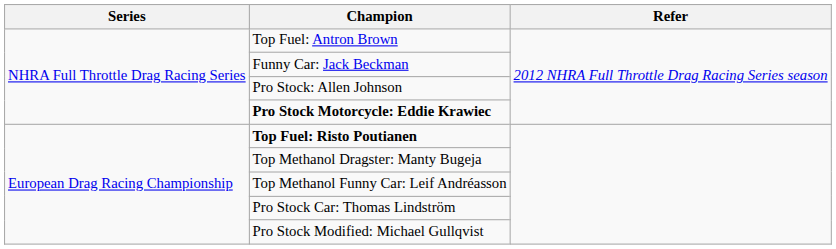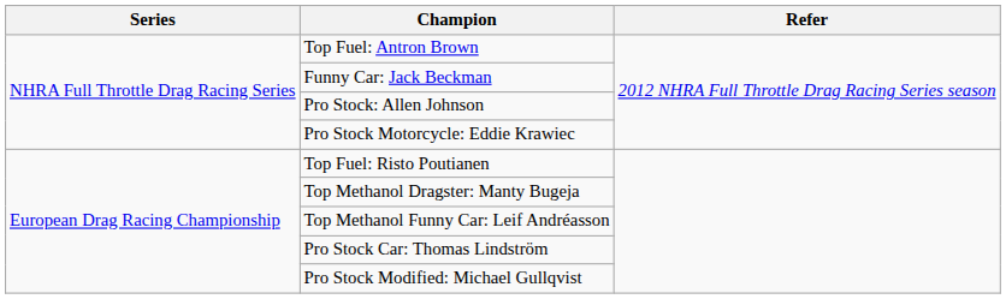Pro Stock Motorcycle: Eddie Krawiec | Champion: bold -> normal
Top Fuel: Risto Poutianen | Champion: bold -> normal
